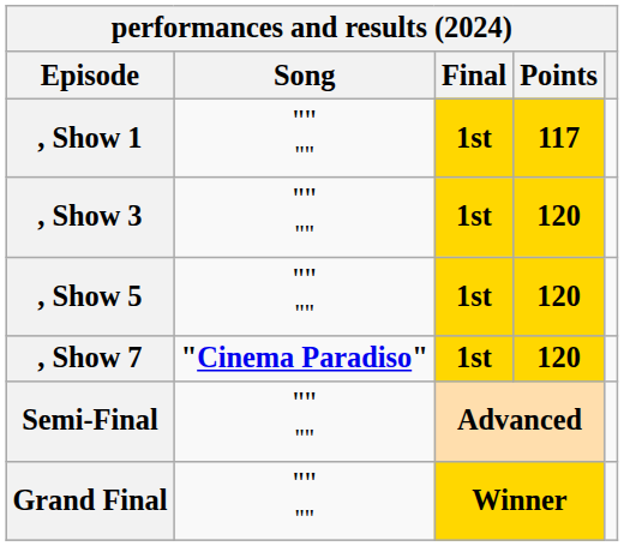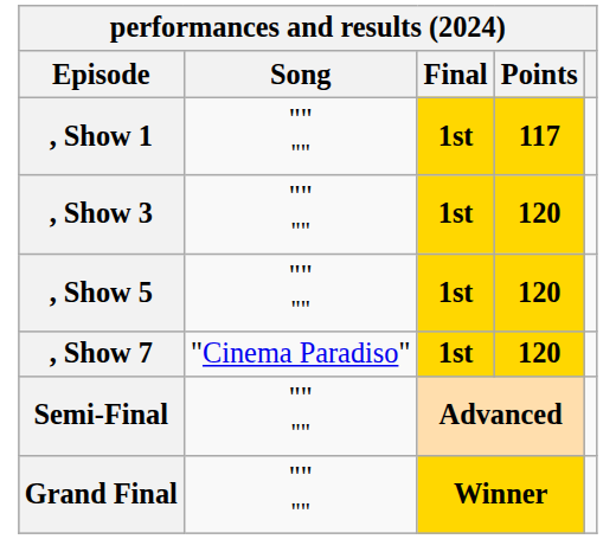, Show 7 | Song: bold -> normal
